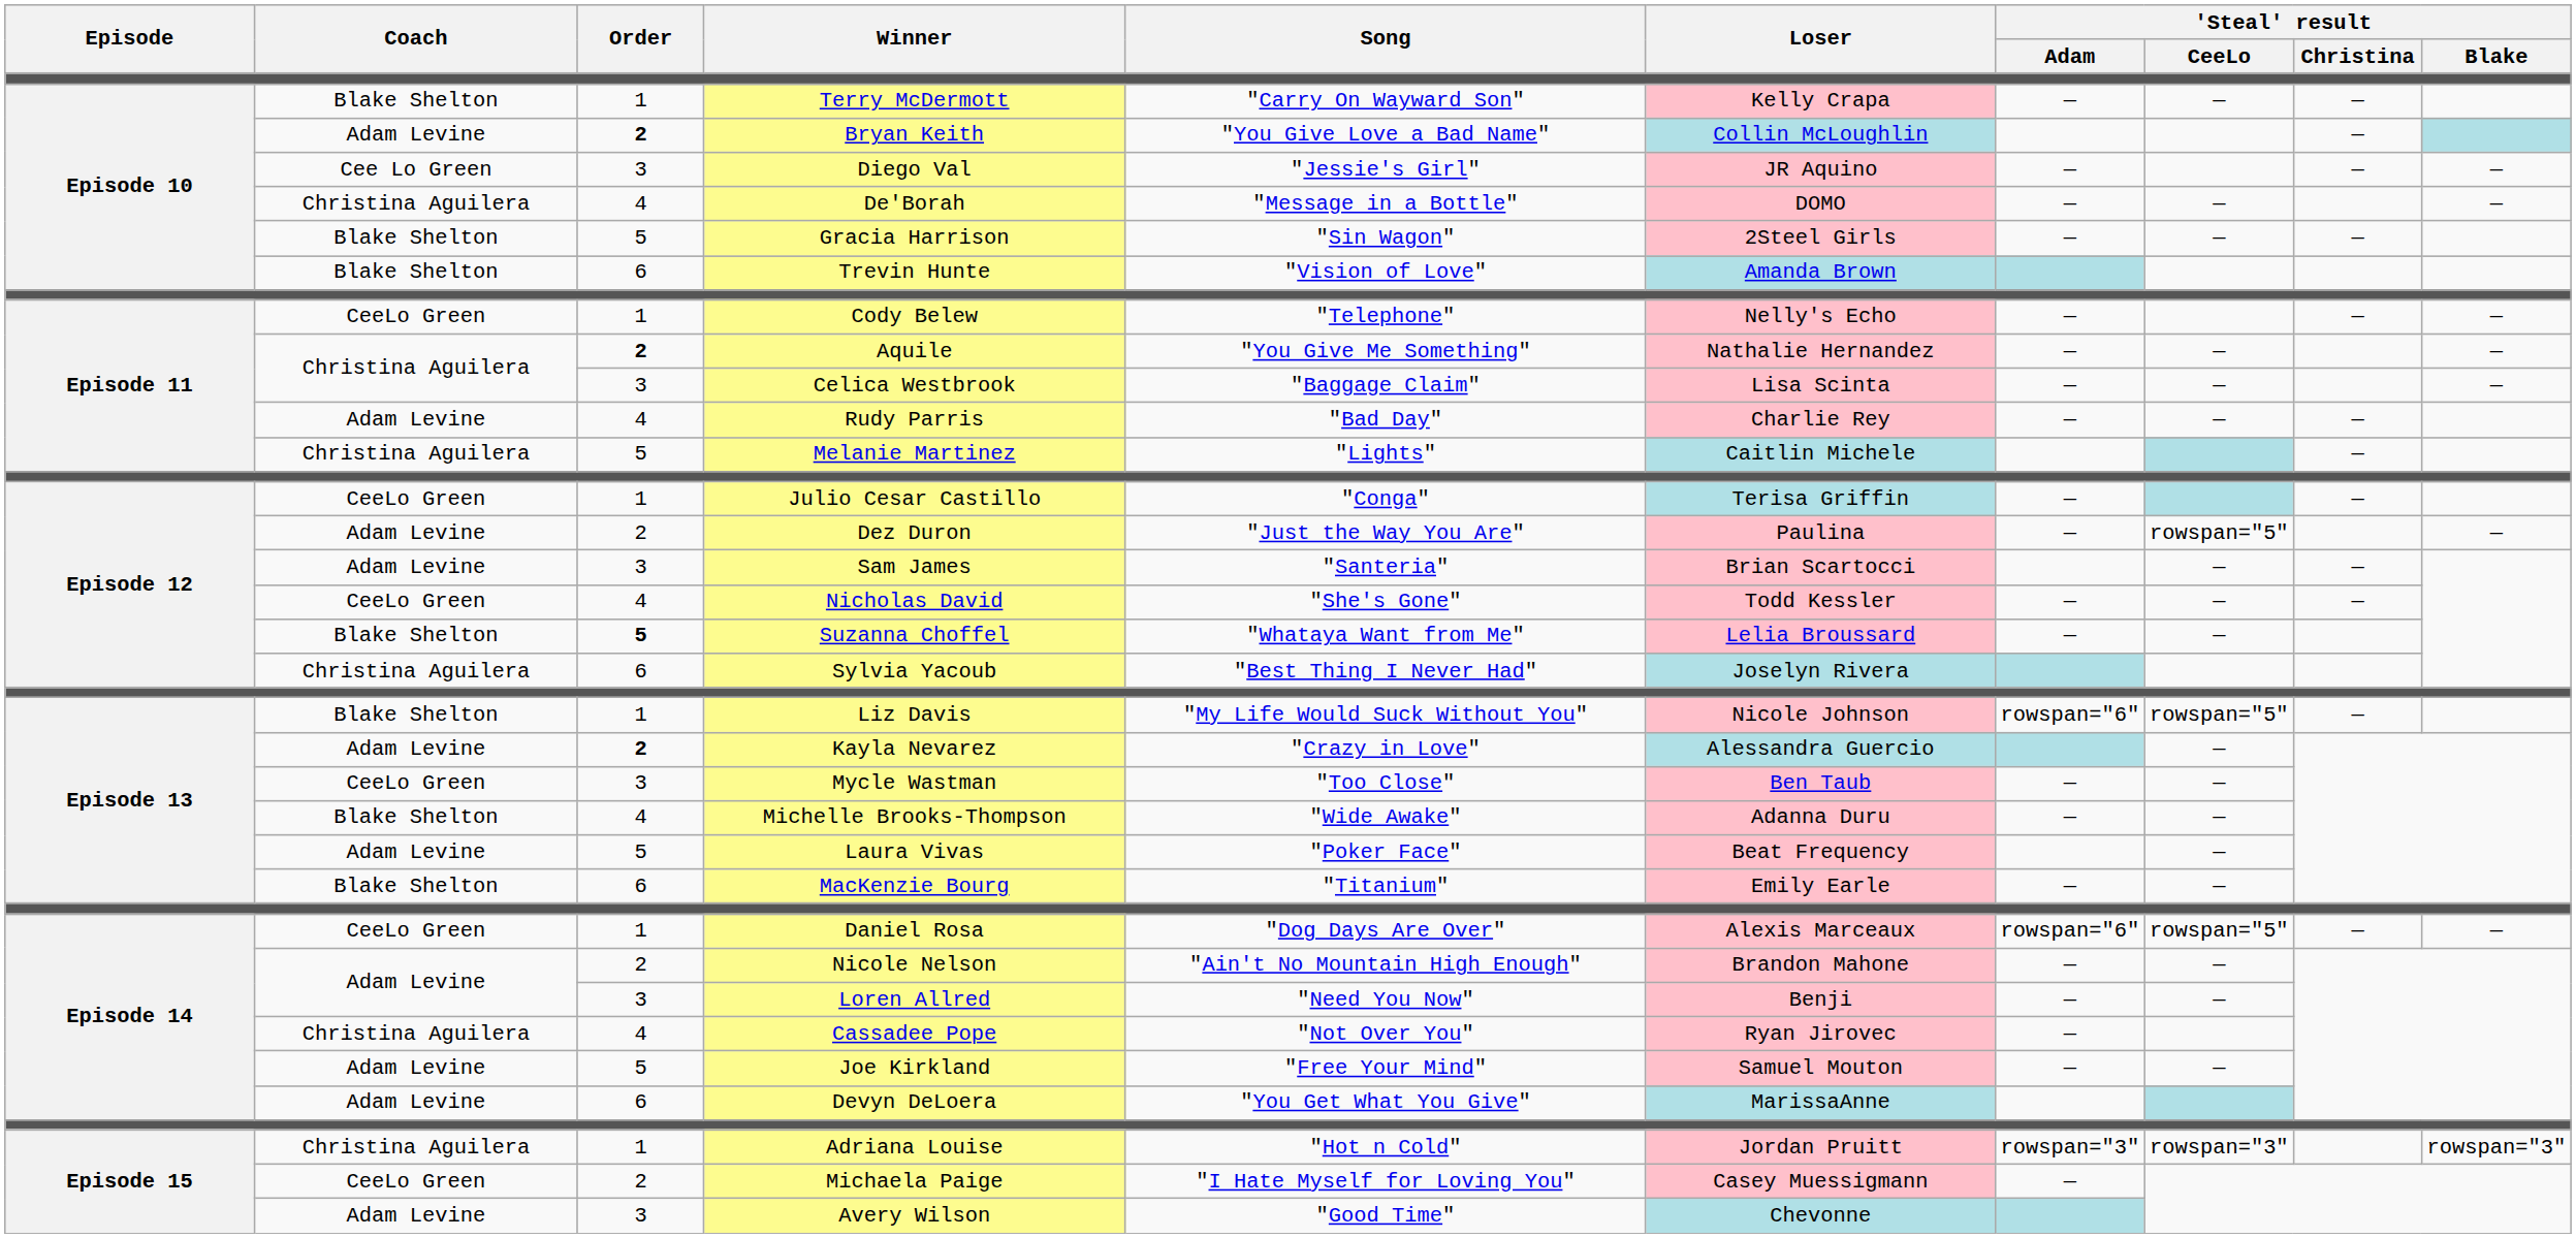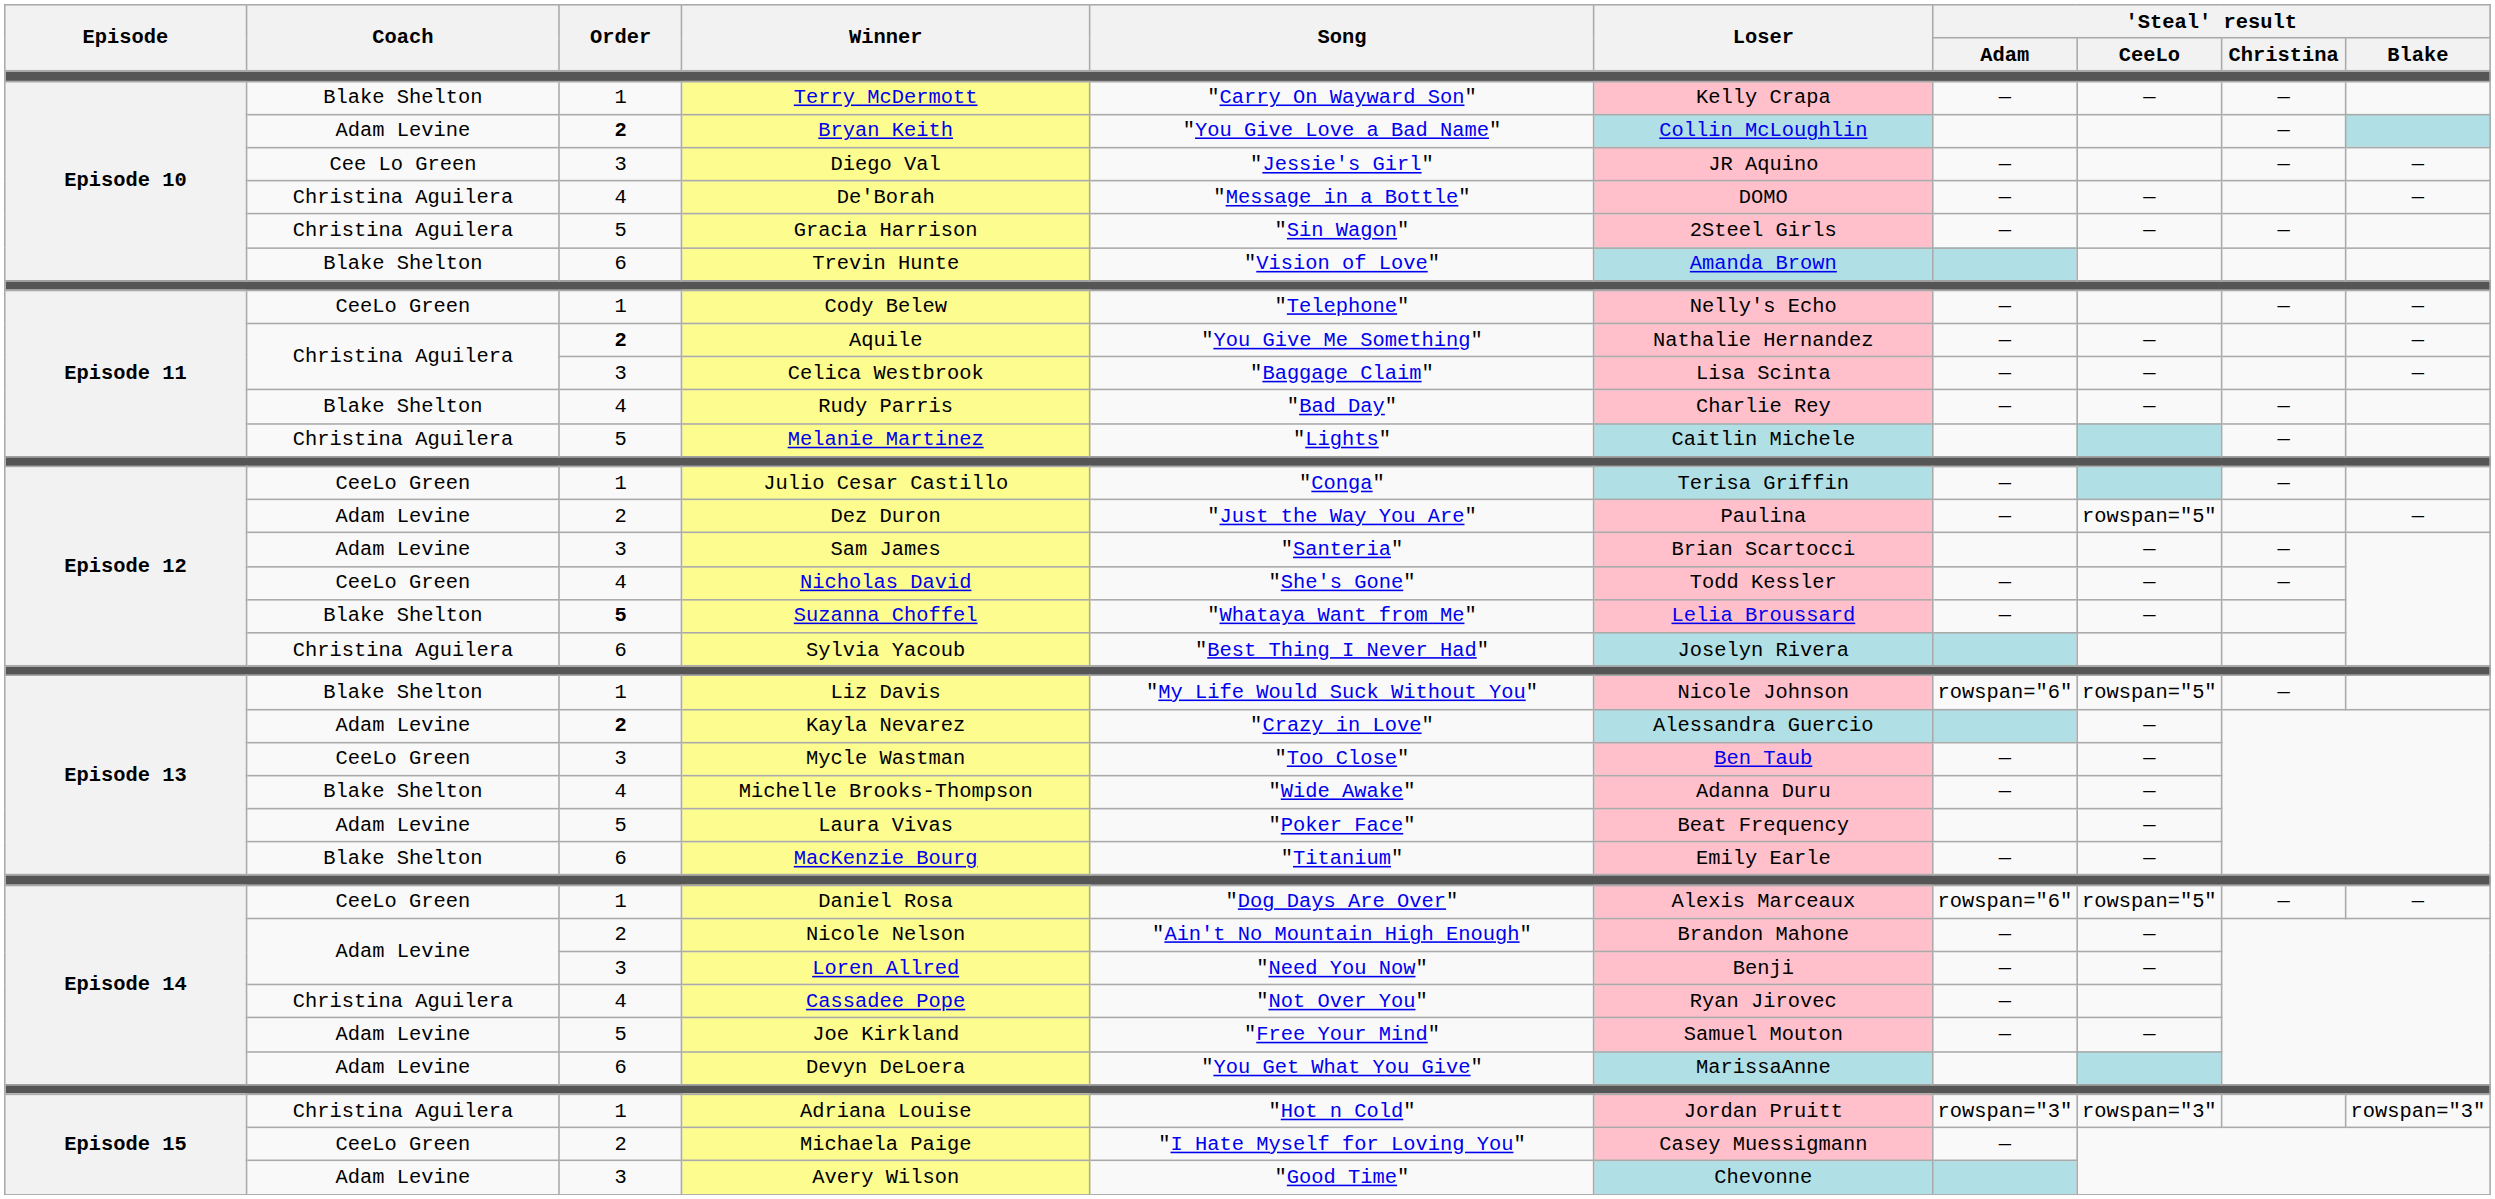Gracia Harrison | Coach: Blake Shelton -> Christina Aguilera
Rudy Parris | Coach: Adam Levine -> Blake Shelton
